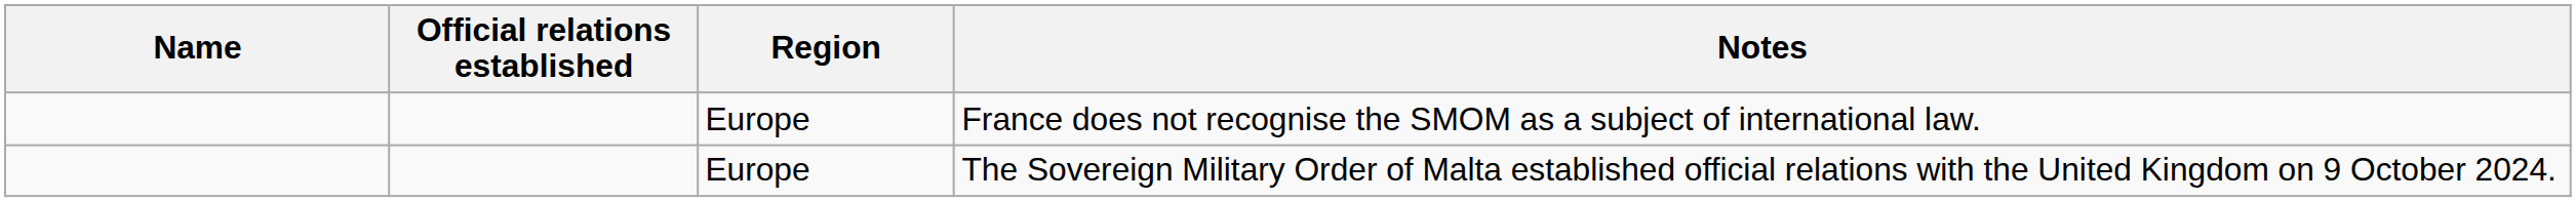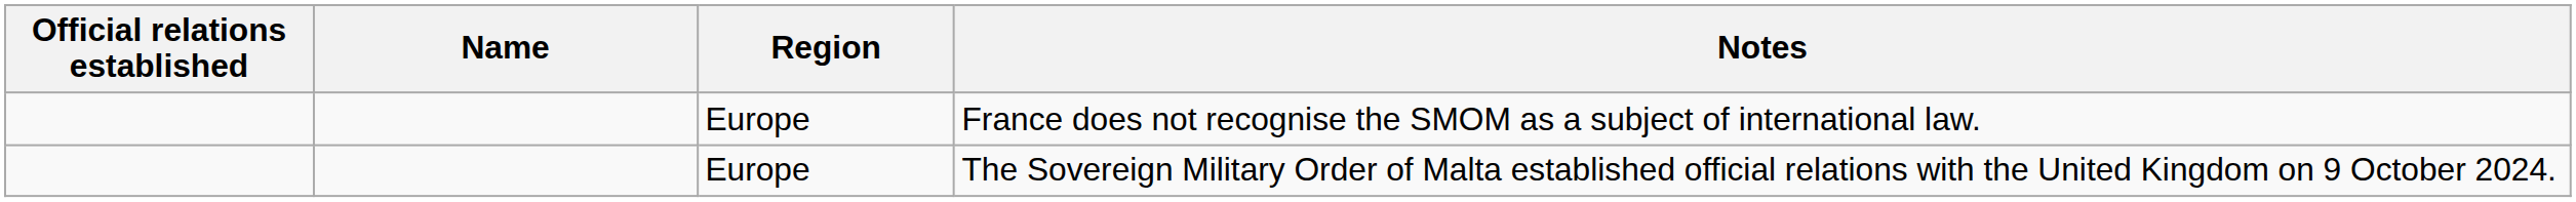columns swapped: Name <-> Official relations established
